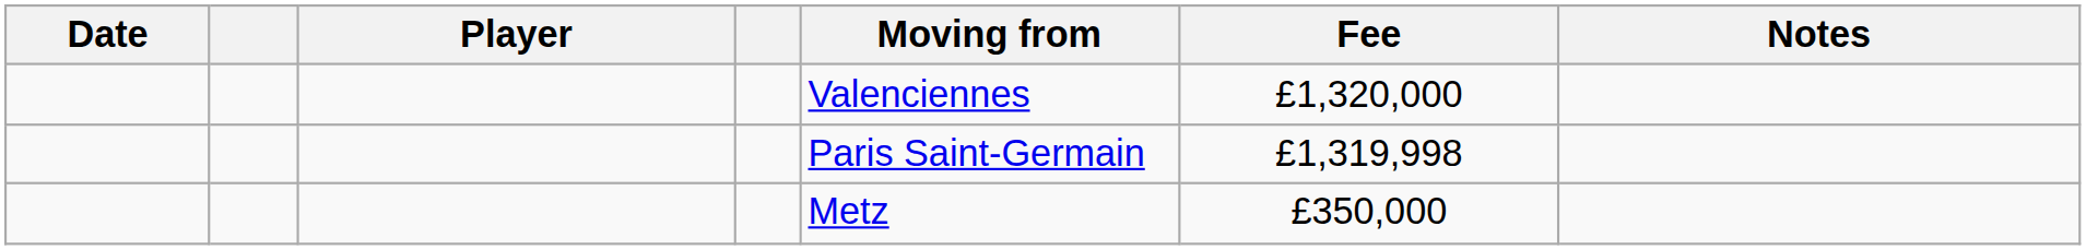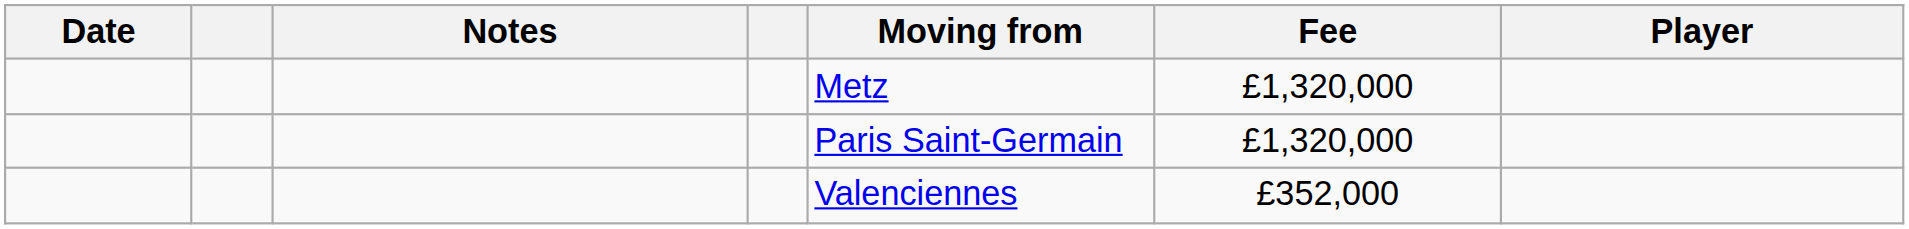columns swapped: Player <-> Notes
row 2 | Moving from: Valenciennes -> Metz
row 3 | Fee: £1,319,998 -> £1,320,000
row 4 | Moving from: Metz -> Valenciennes
row 4 | Fee: £350,000 -> £352,000
